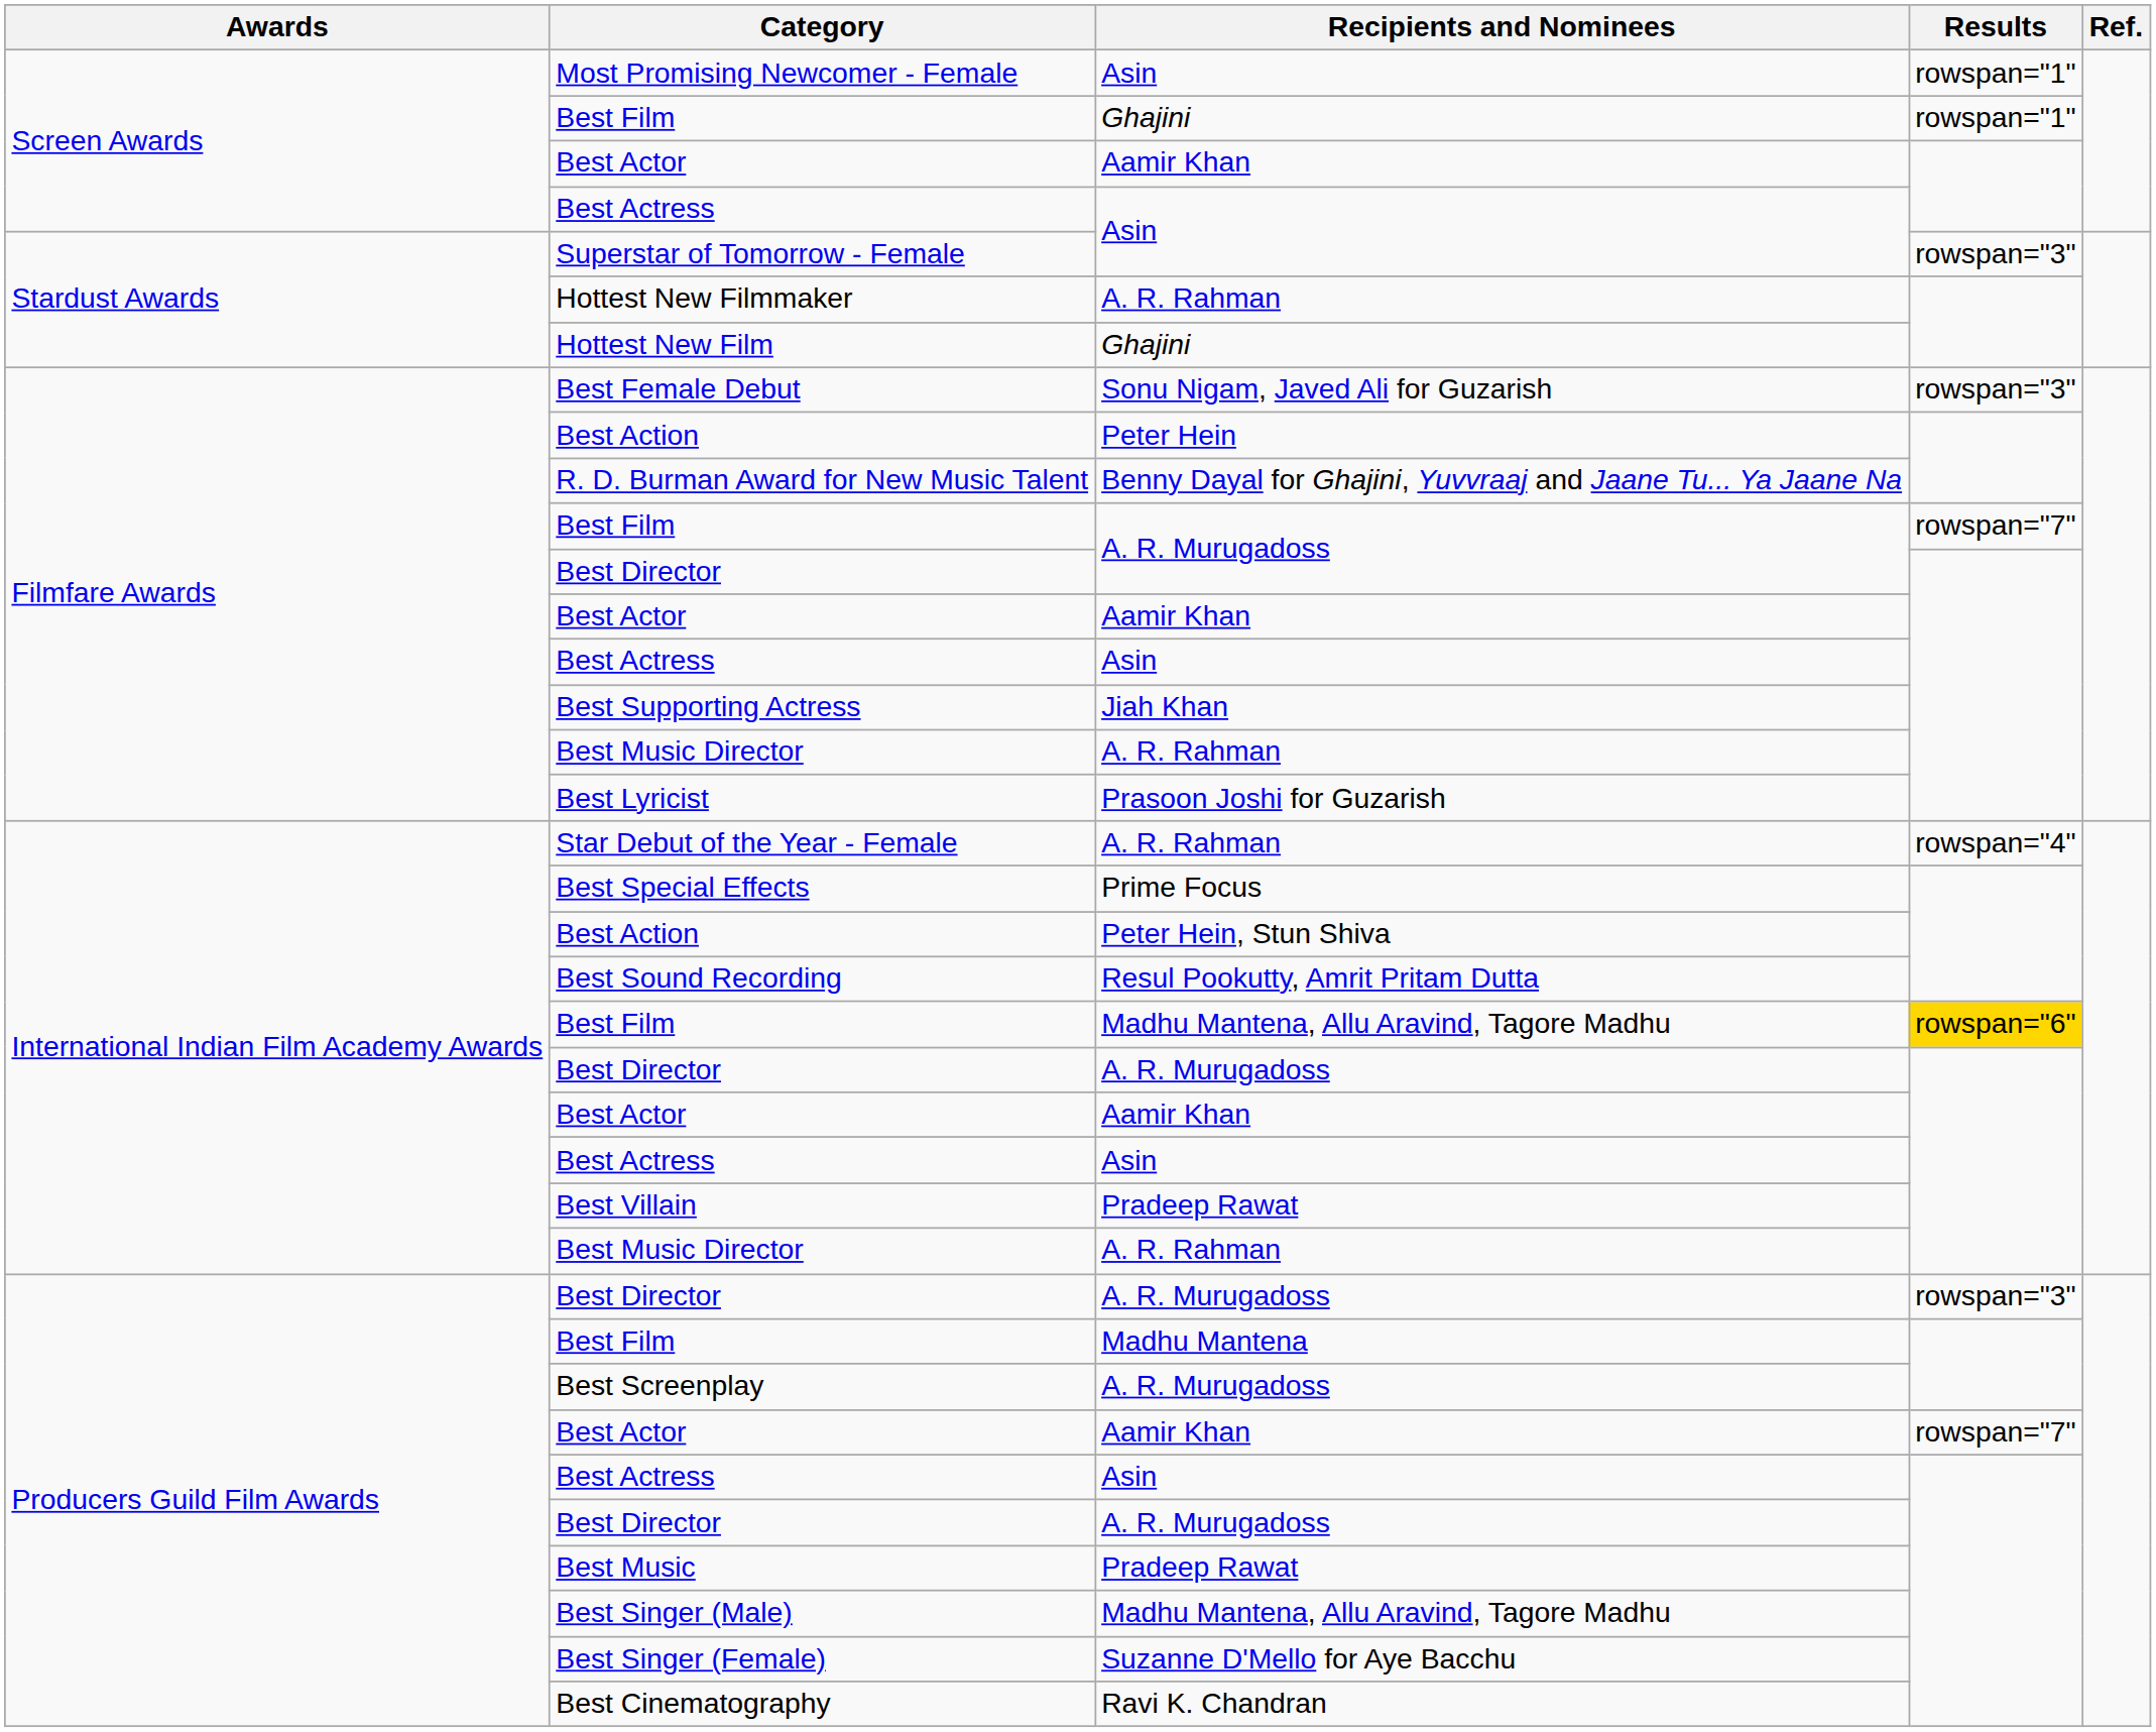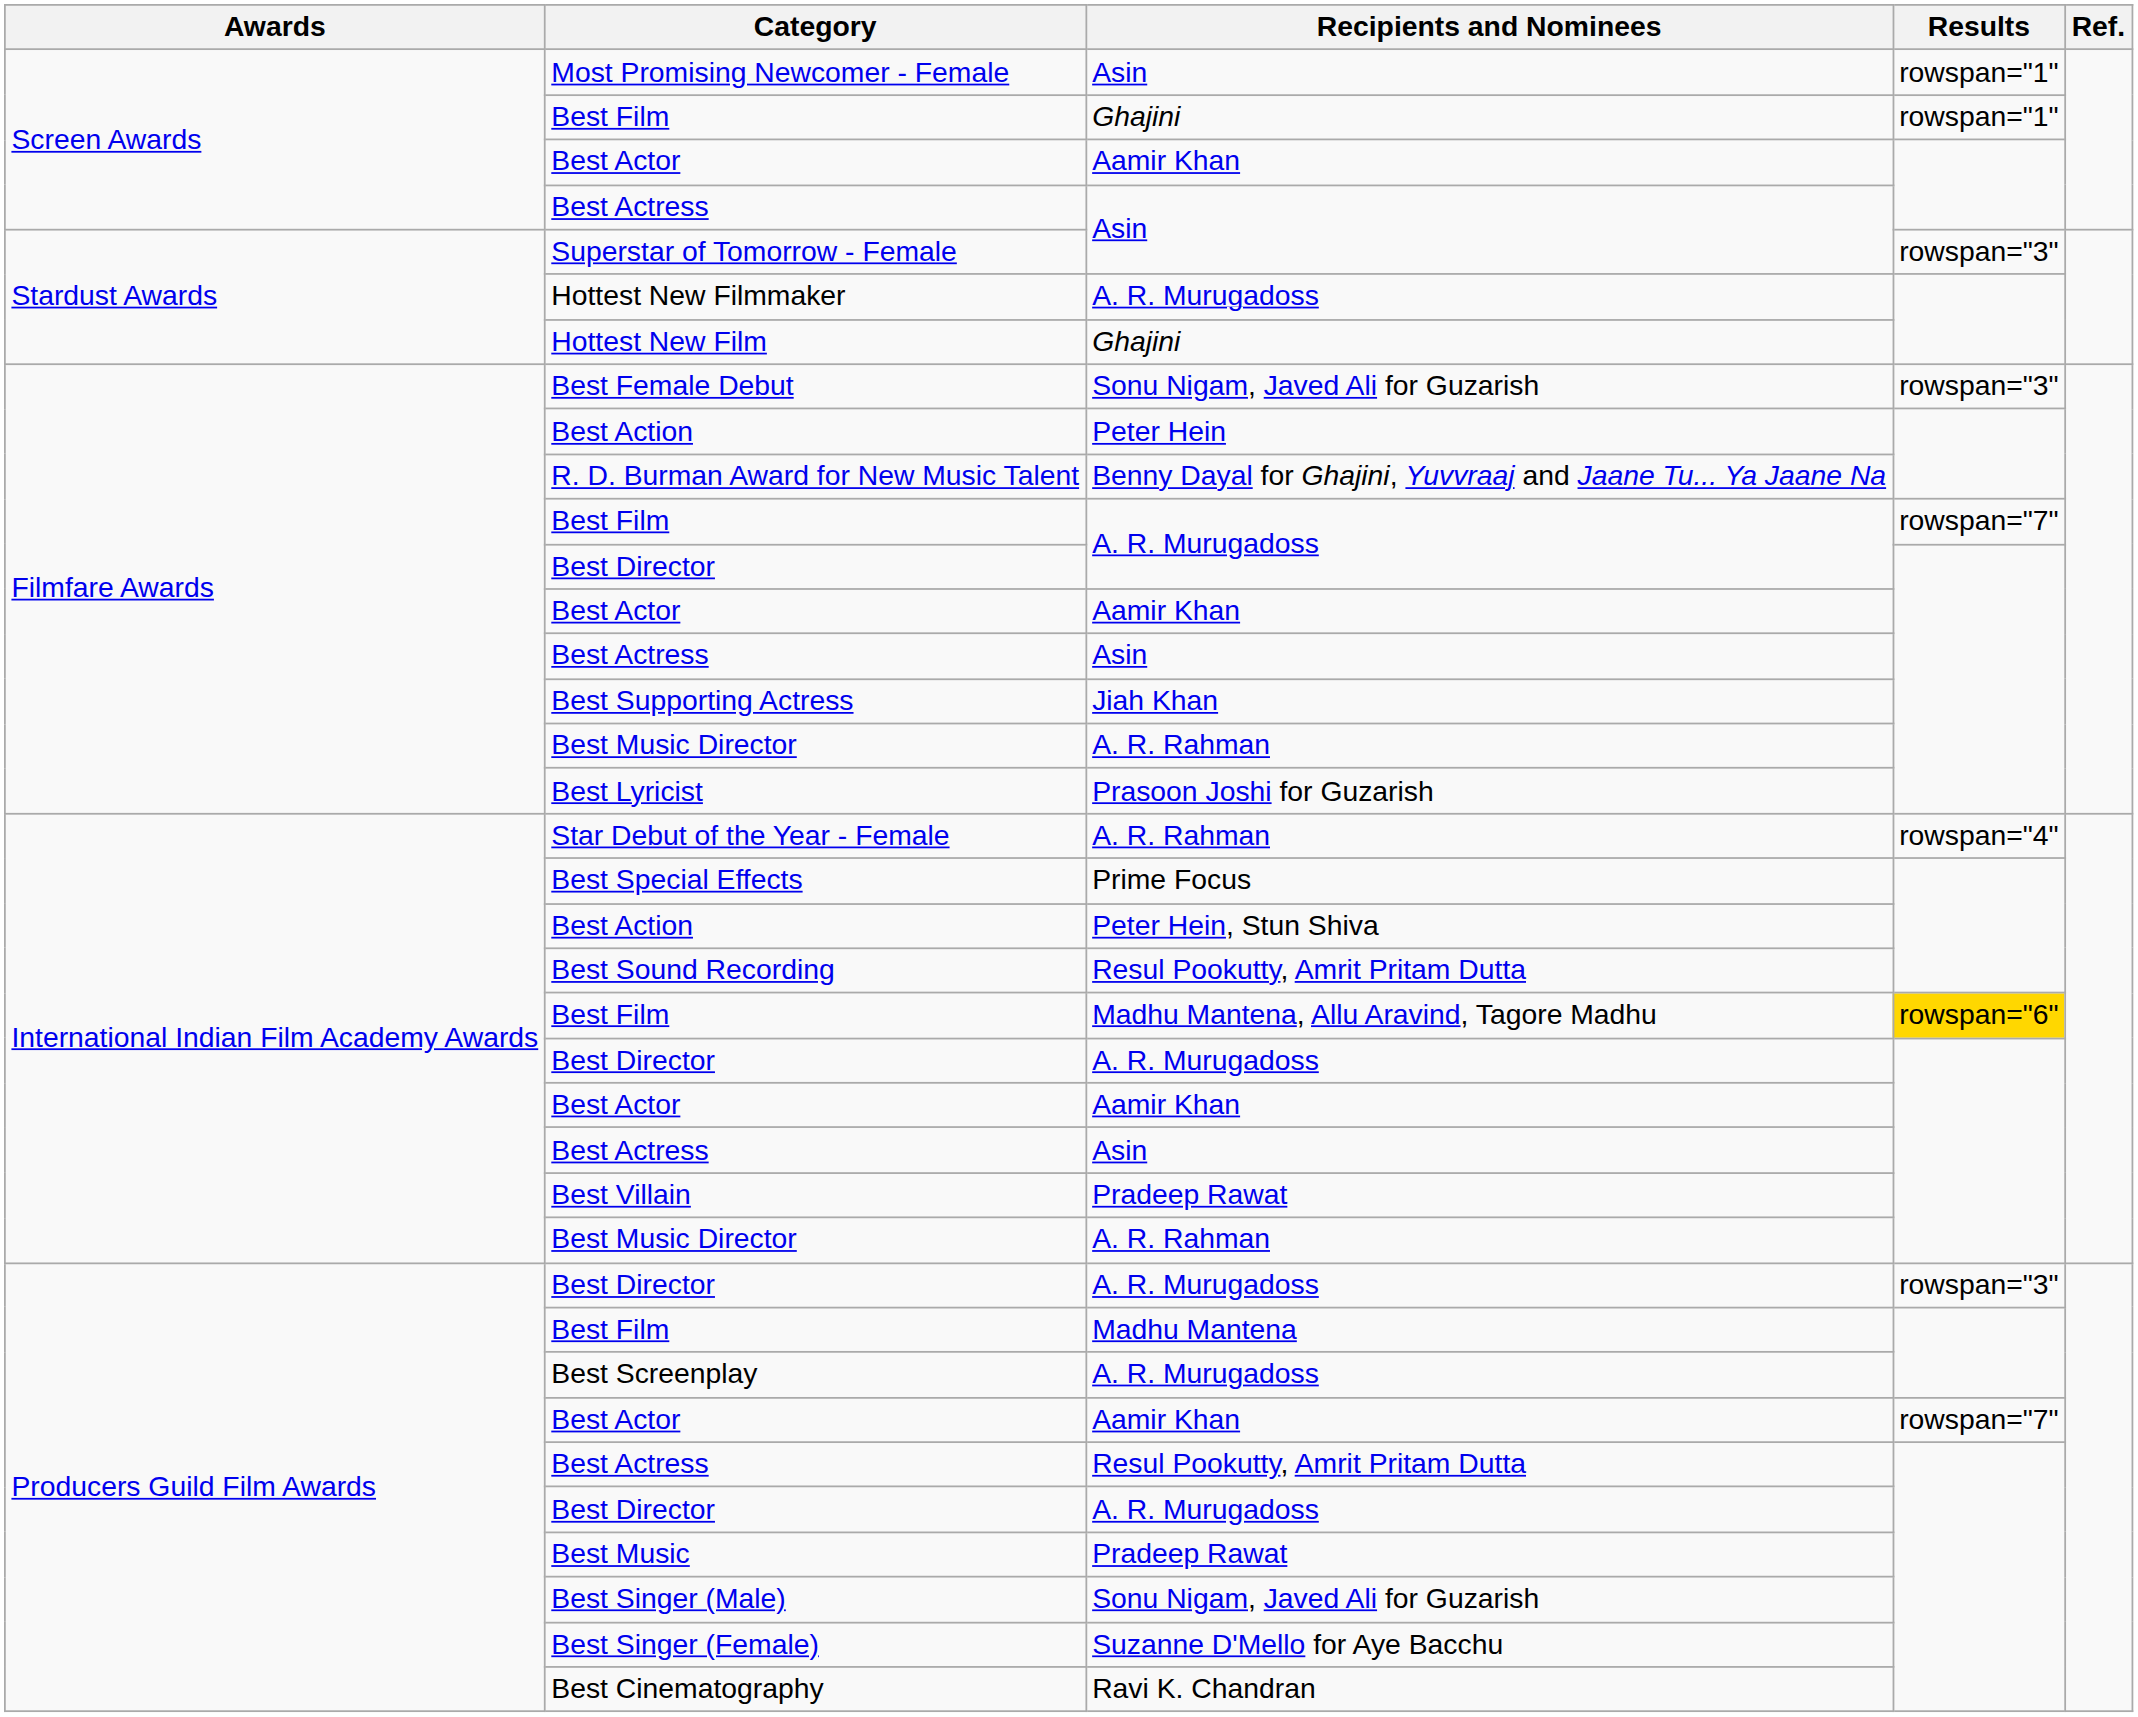Hottest New Filmmaker | Recipients and Nominees: A. R. Rahman -> A. R. Murugadoss
Producers Guild Film Awards / Best Actress | Recipients and Nominees: Asin -> Resul Pookutty, Amrit Pritam Dutta
Best Singer (Male) | Recipients and Nominees: Madhu Mantena, Allu Aravind, Tagore Madhu -> Sonu Nigam, Javed Ali for Guzarish
